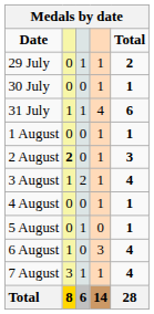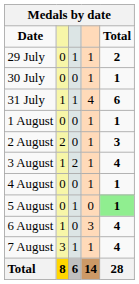2 August | column 2: bold -> normal
5 August | Total: no background -> lightgreen background
